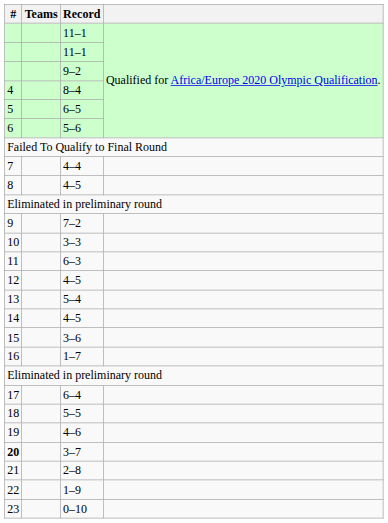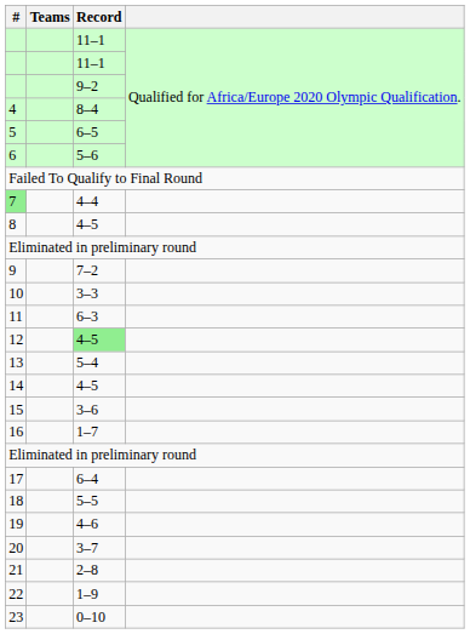7 | #: no background -> lightgreen background
12 | Record: no background -> lightgreen background
20 | #: bold -> normal
